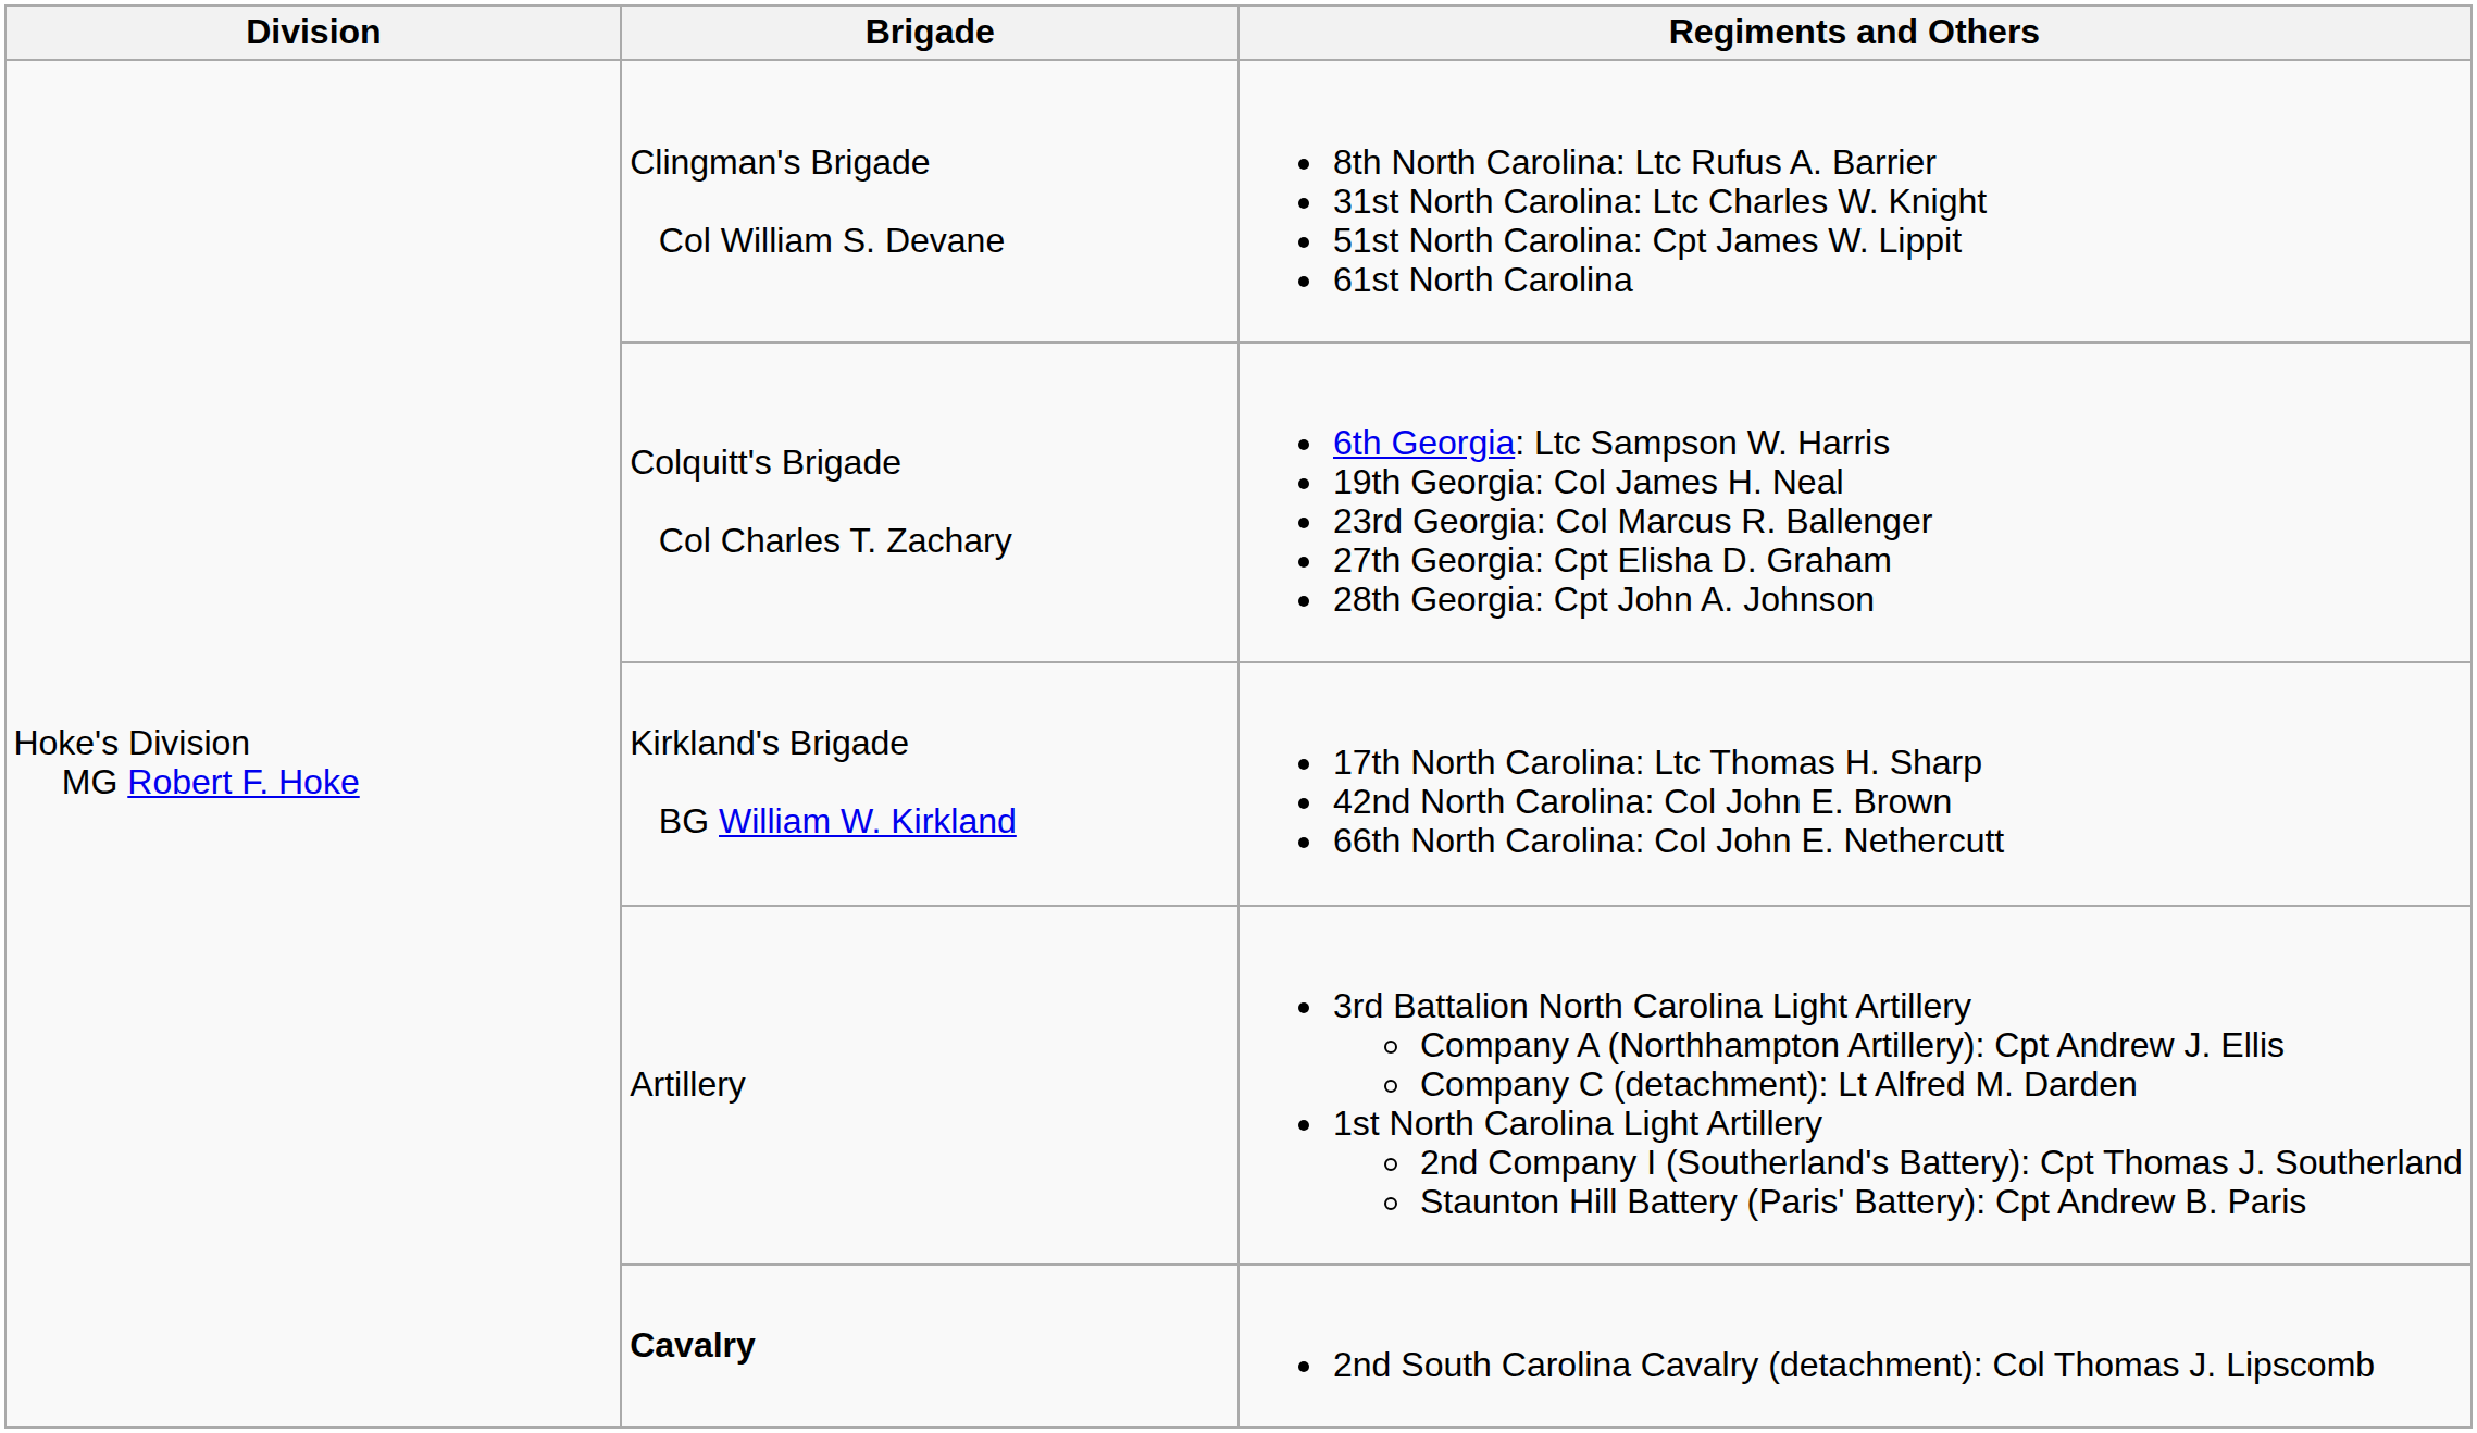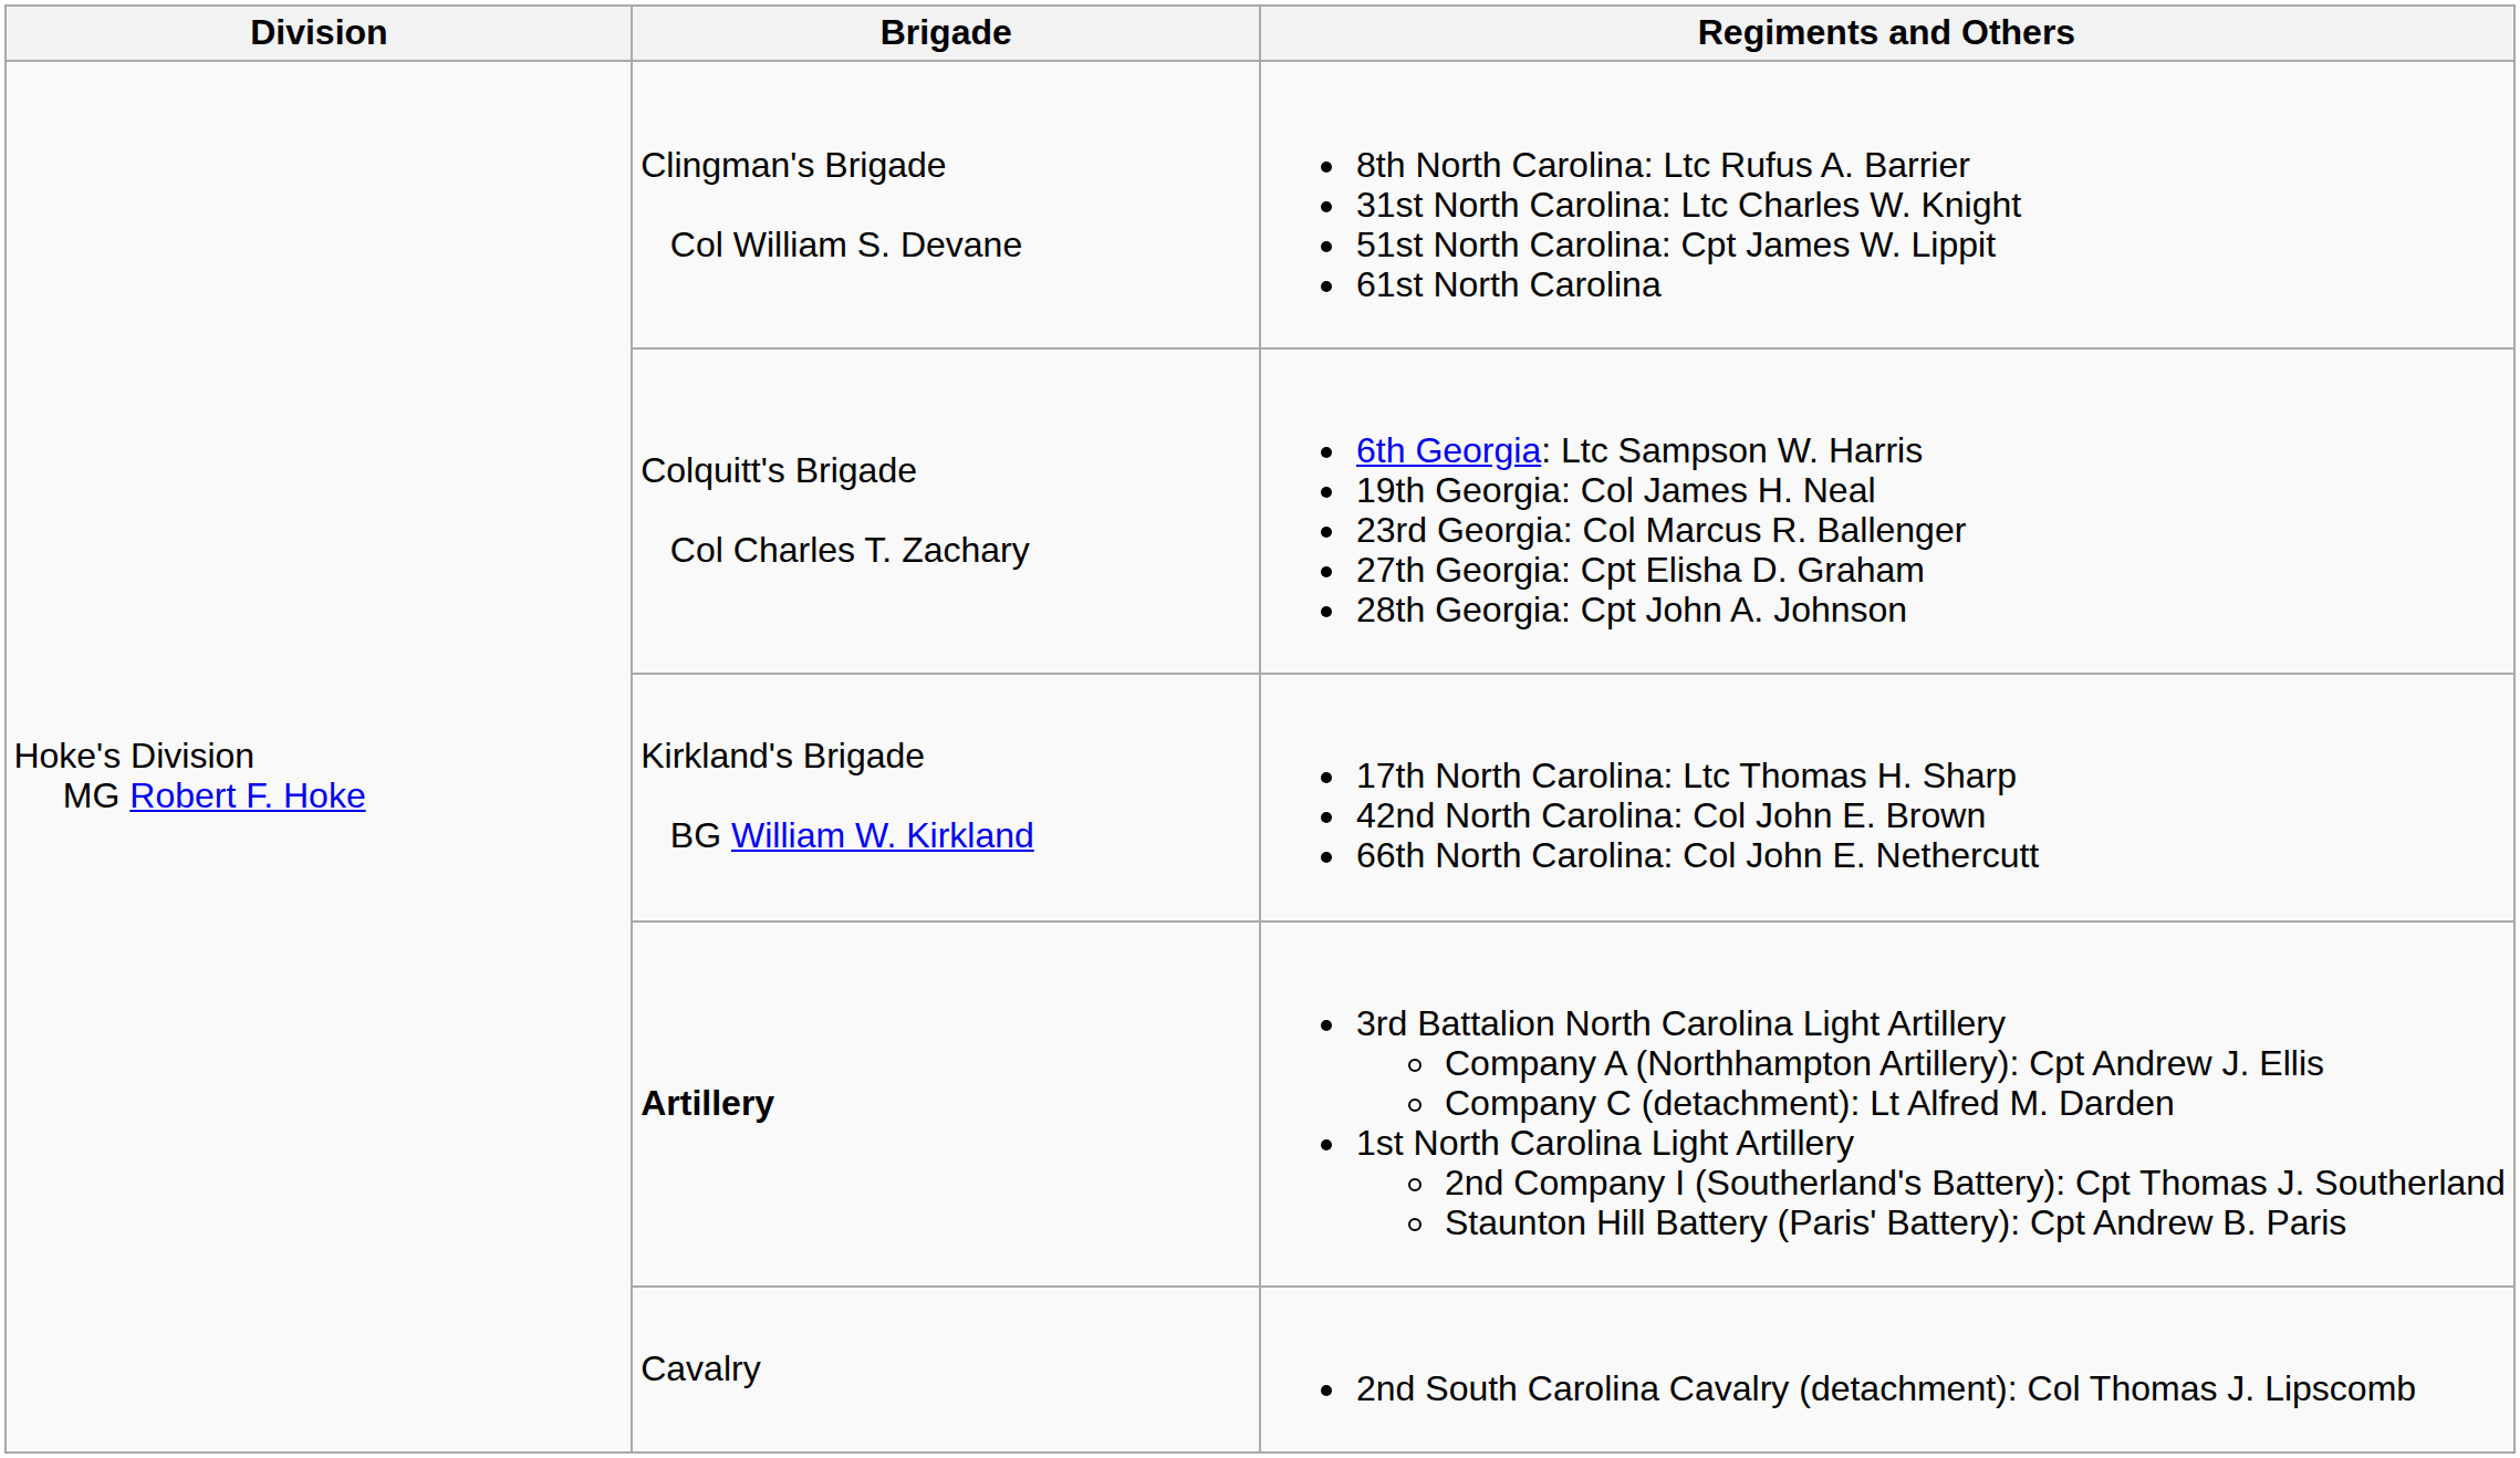Artillery | Brigade: normal -> bold
Cavalry | Brigade: bold -> normal
